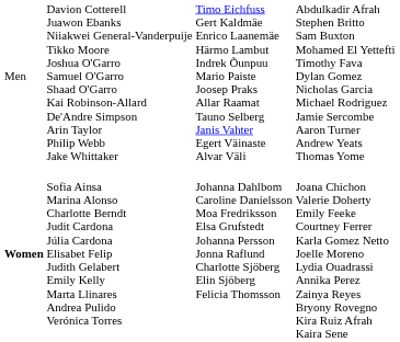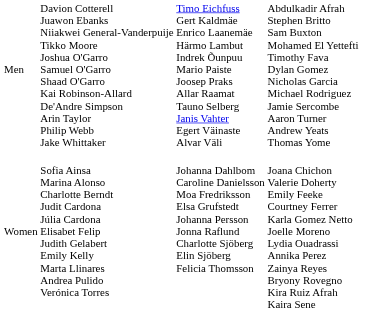Women | column 1: bold -> normal
